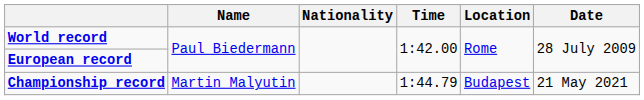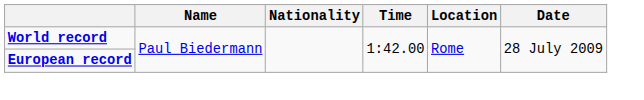- row: Championship record | Martin Malyutin | 1:44.79 | Budapest | 21 May 2021
